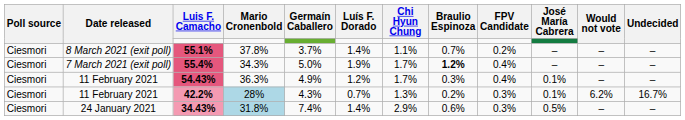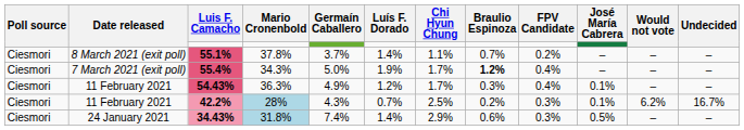42.2% | Chi Hyun Chung: 1.3% -> 2.5%
